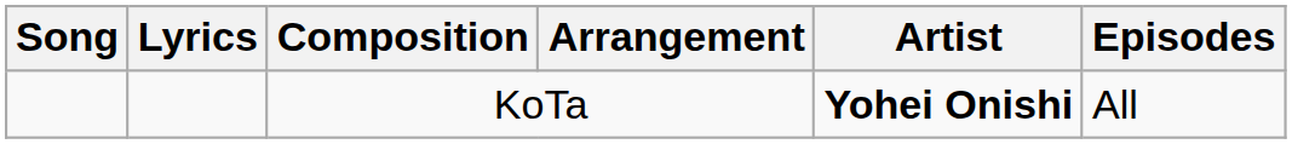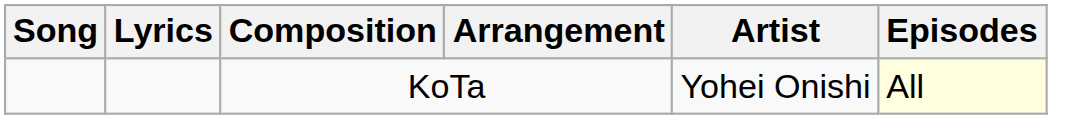KoTa | Artist: bold -> normal
KoTa | Episodes: no background -> lightyellow background
